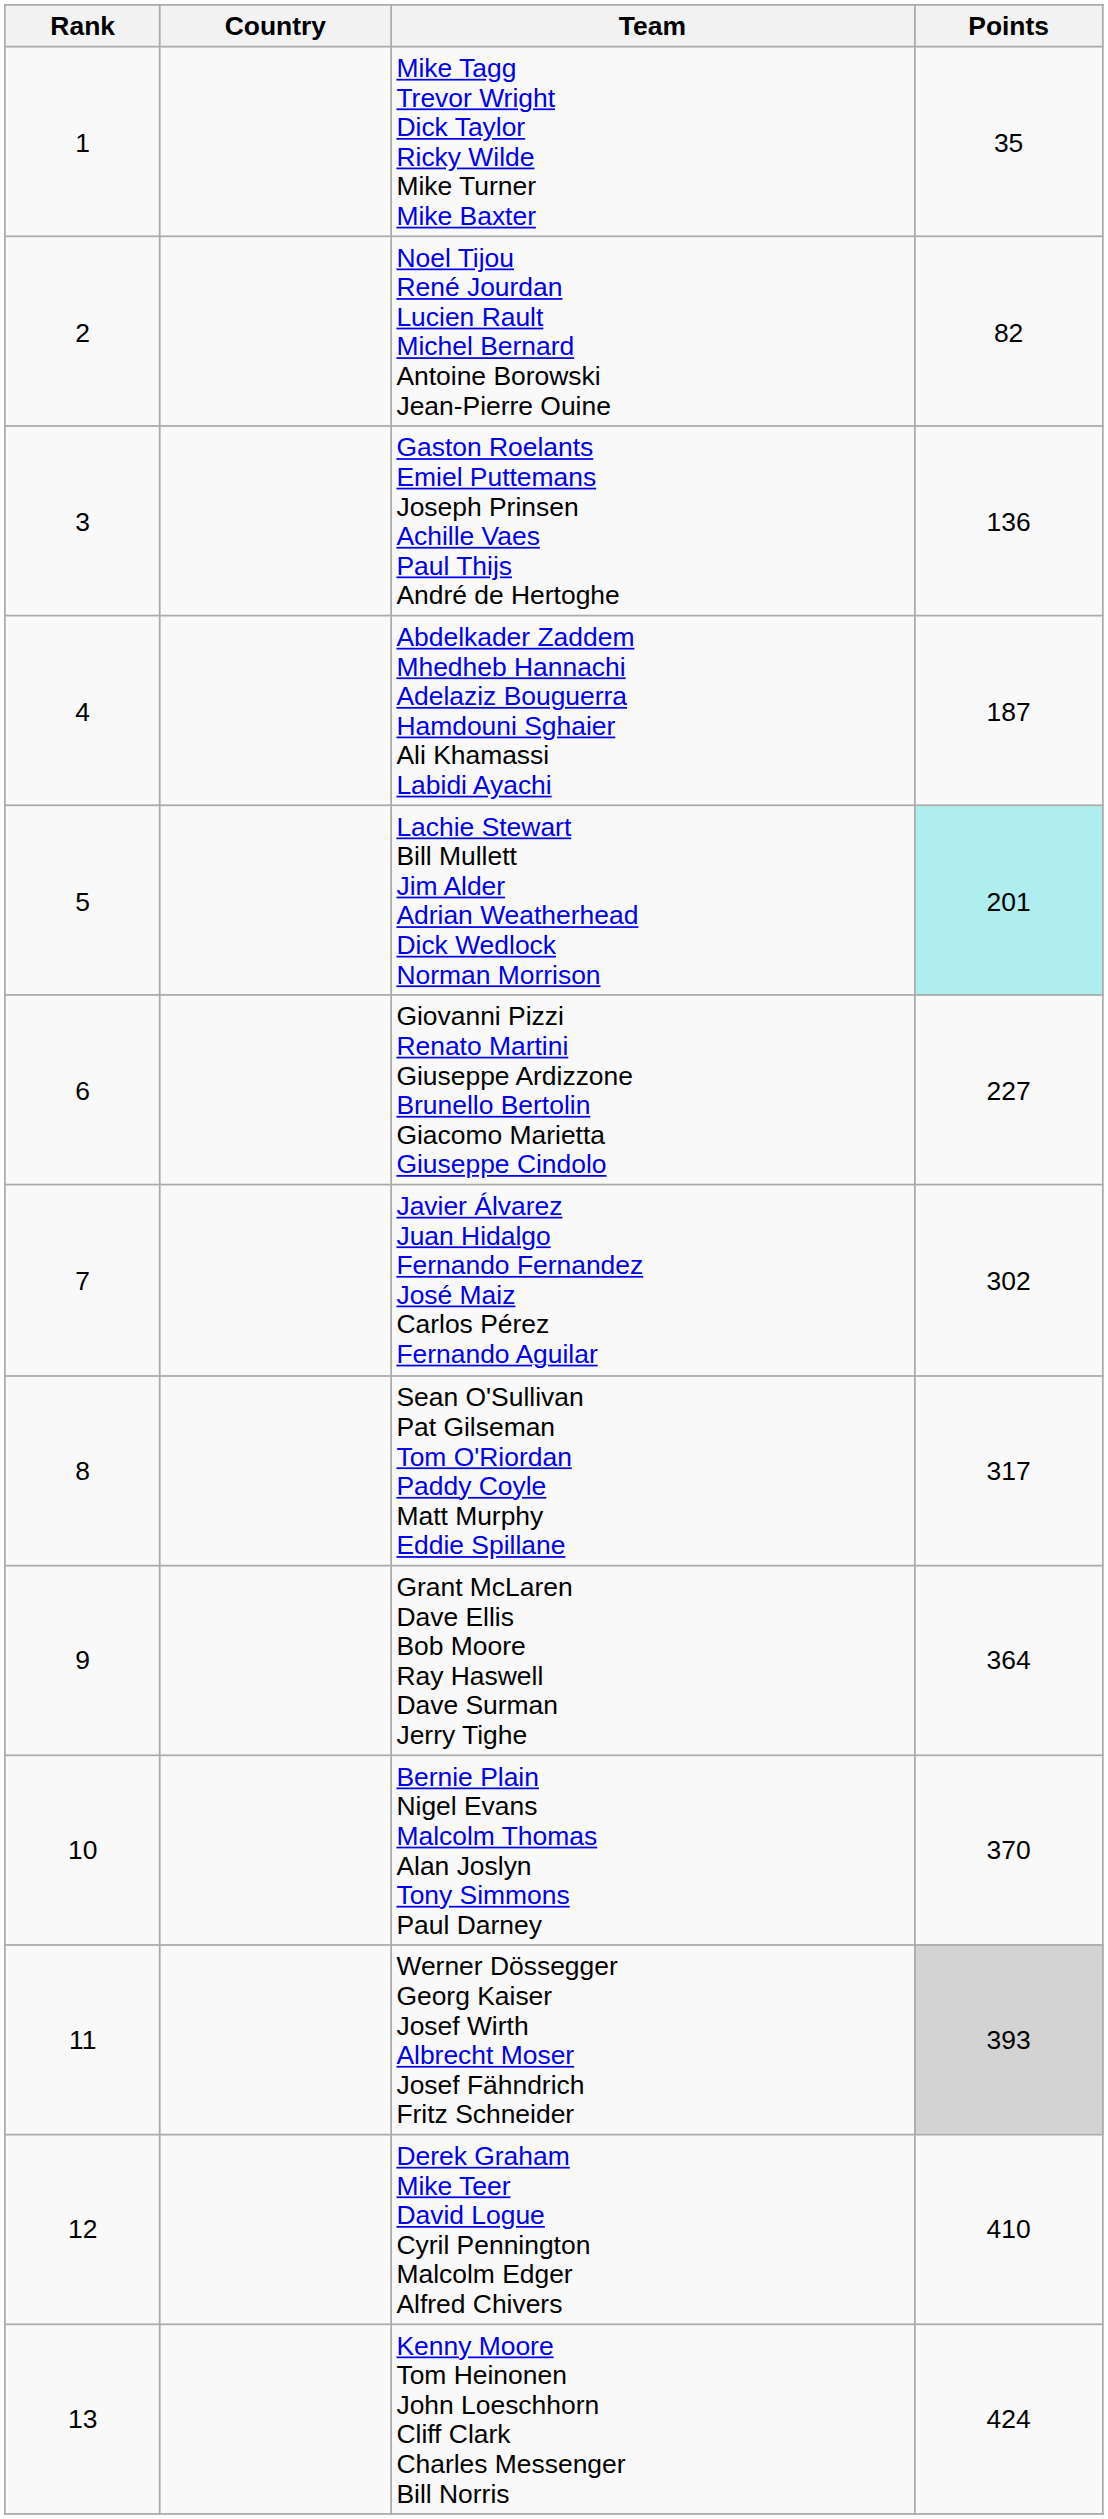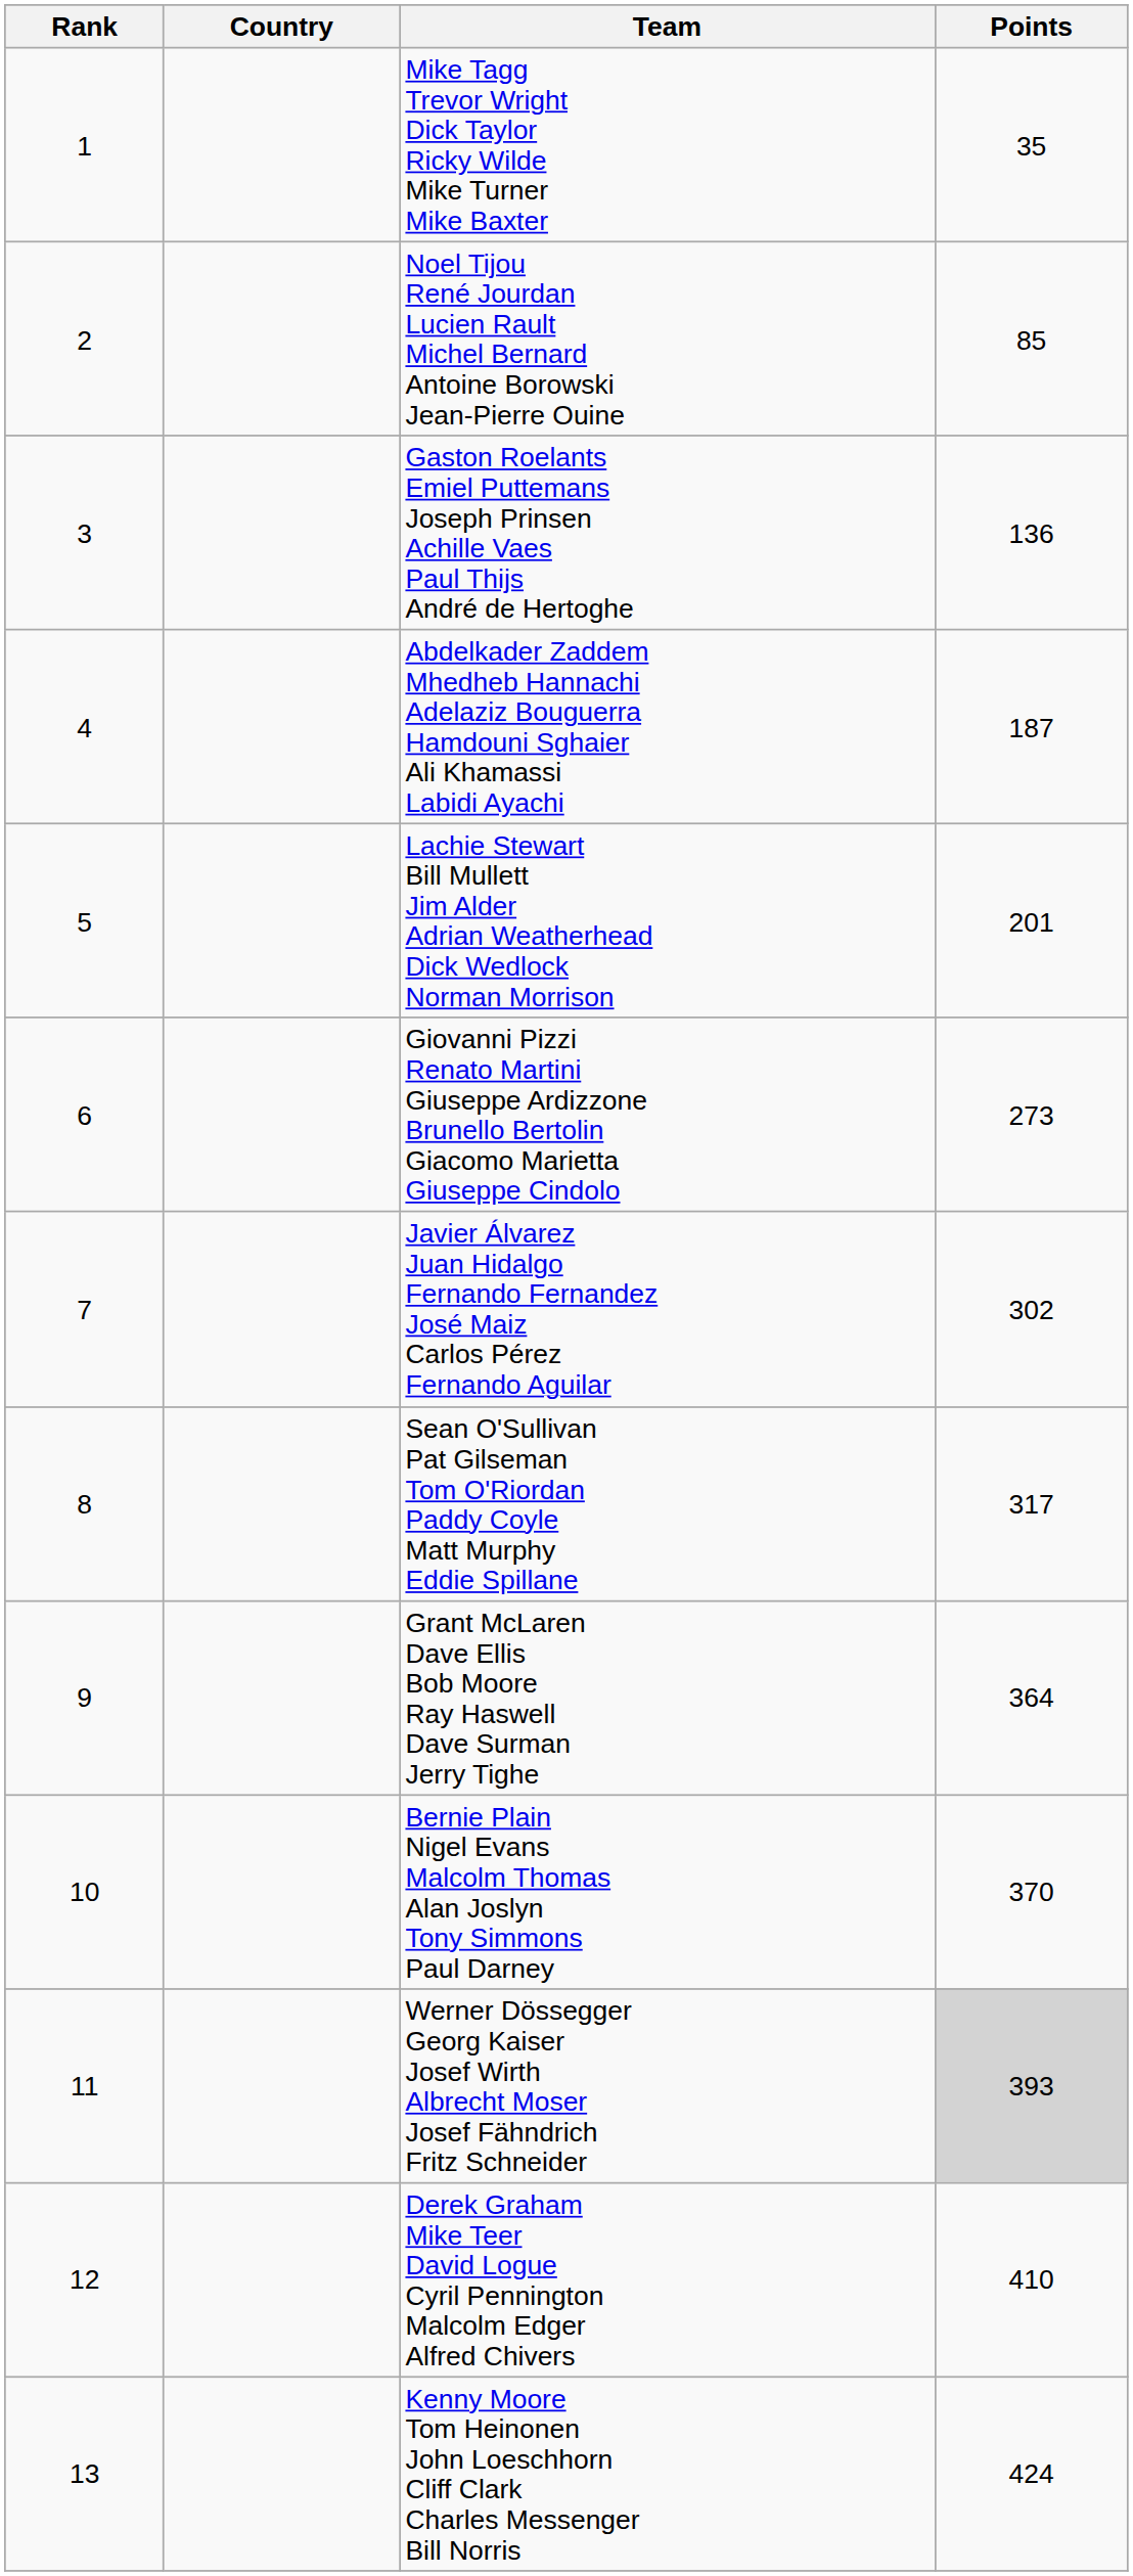row 3 | Points: 82 -> 85
row 6 | Points: paleturquoise background -> no background
row 7 | Points: 227 -> 273
